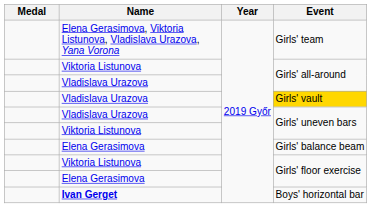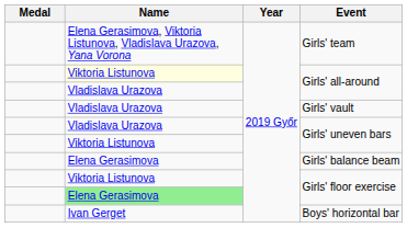Viktoria Listunova / Girls' all-around | Name: no background -> lightyellow background
Girls' vault | Event: gold background -> no background
Elena Gerasimova / Girls' floor exercise | Name: no background -> lightgreen background
Boys' horizontal bar | Name: bold -> normal
